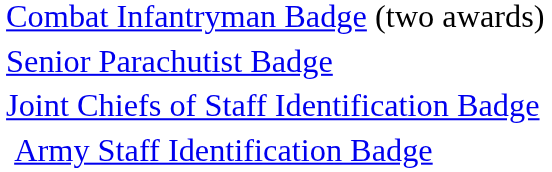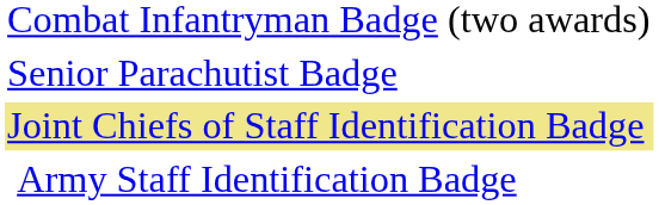row 3 | column 1: no background -> khaki background
